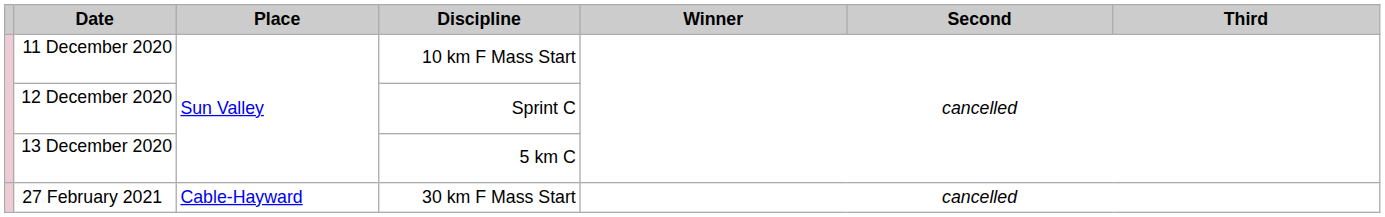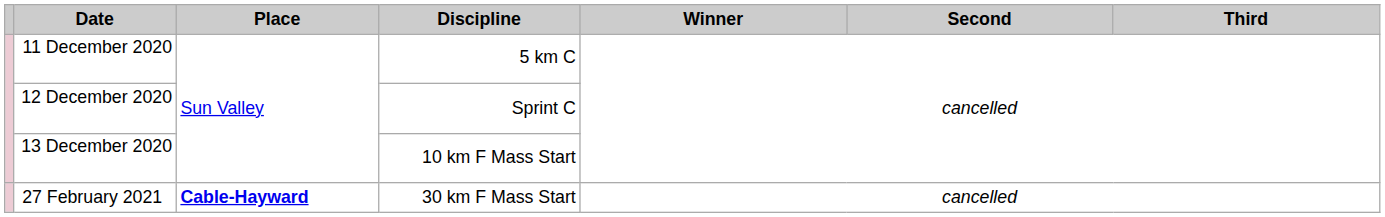11 December 2020 | Discipline: 10 km F Mass Start -> 5 km C
13 December 2020 | Discipline: 5 km C -> 10 km F Mass Start
27 February 2021 | Place: normal -> bold
